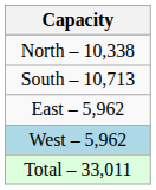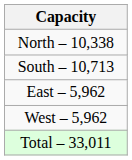row 5 | column 1: lightblue background -> no background
